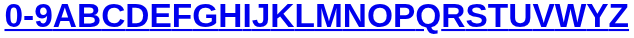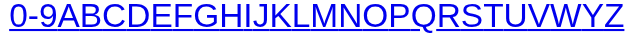row 1 | column 1: bold -> normal
